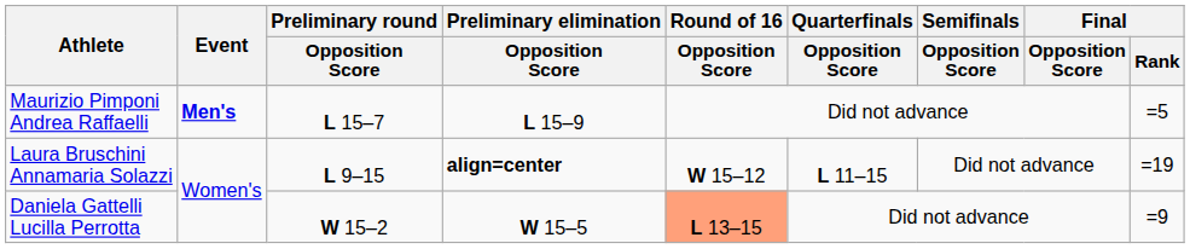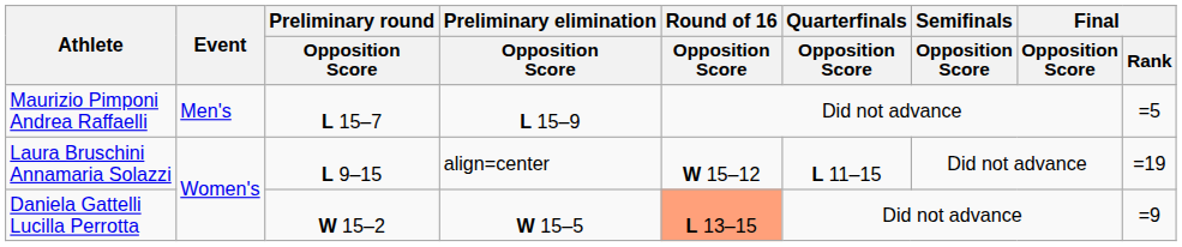Maurizio Pimponi Andrea Raffaelli | Event: bold -> normal
Laura Bruschini Annamaria Solazzi | Preliminary elimination / Opposition Score: bold -> normal
